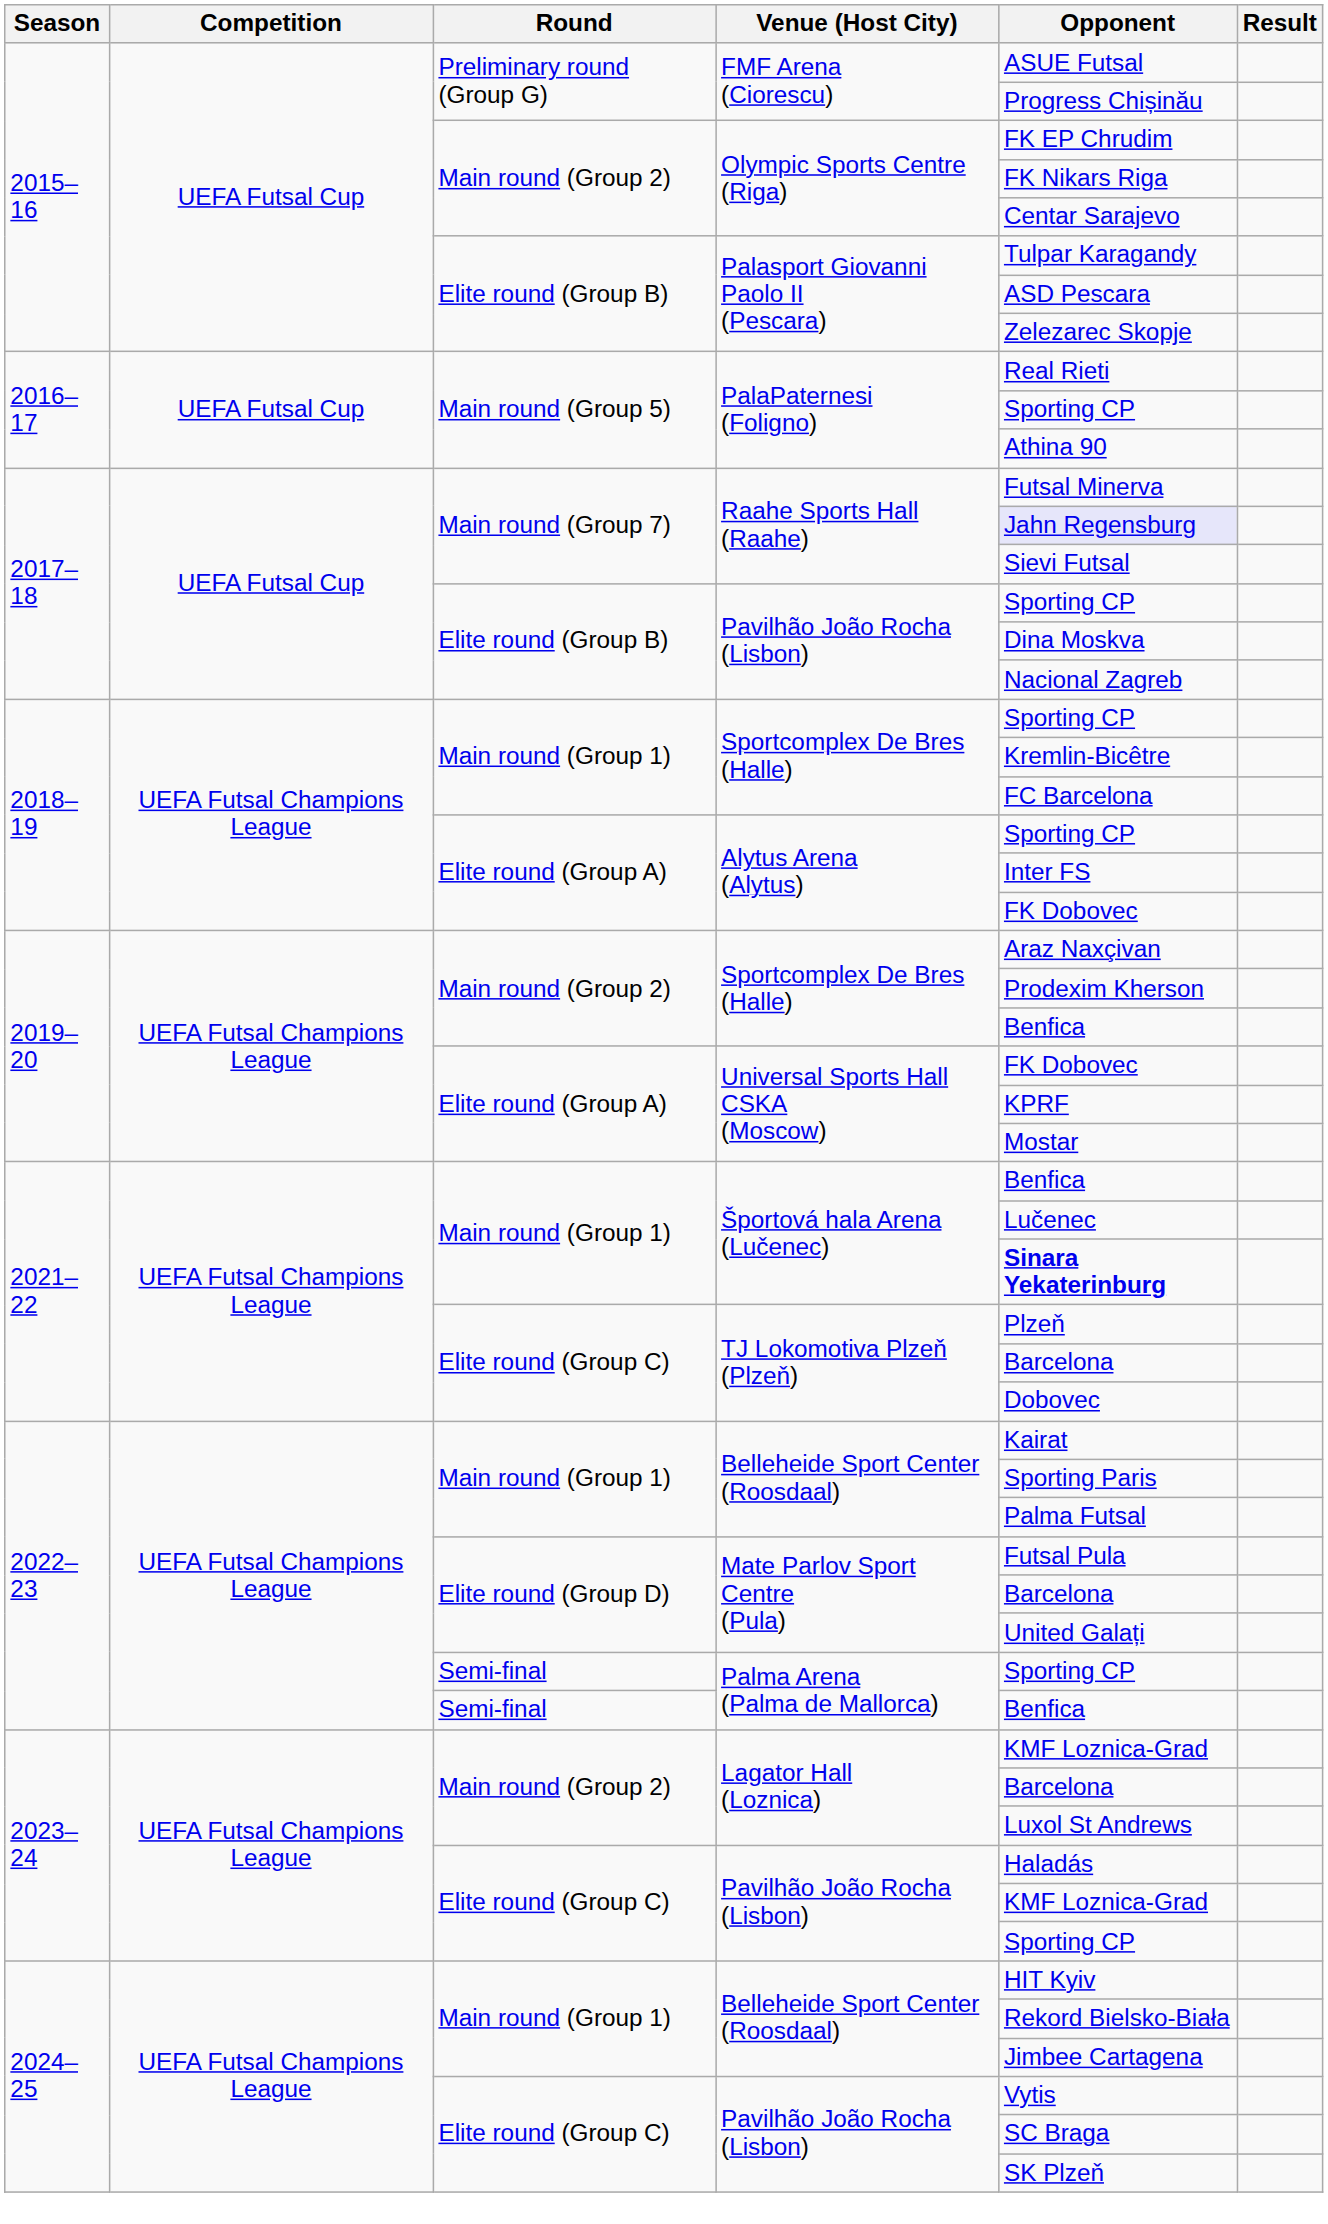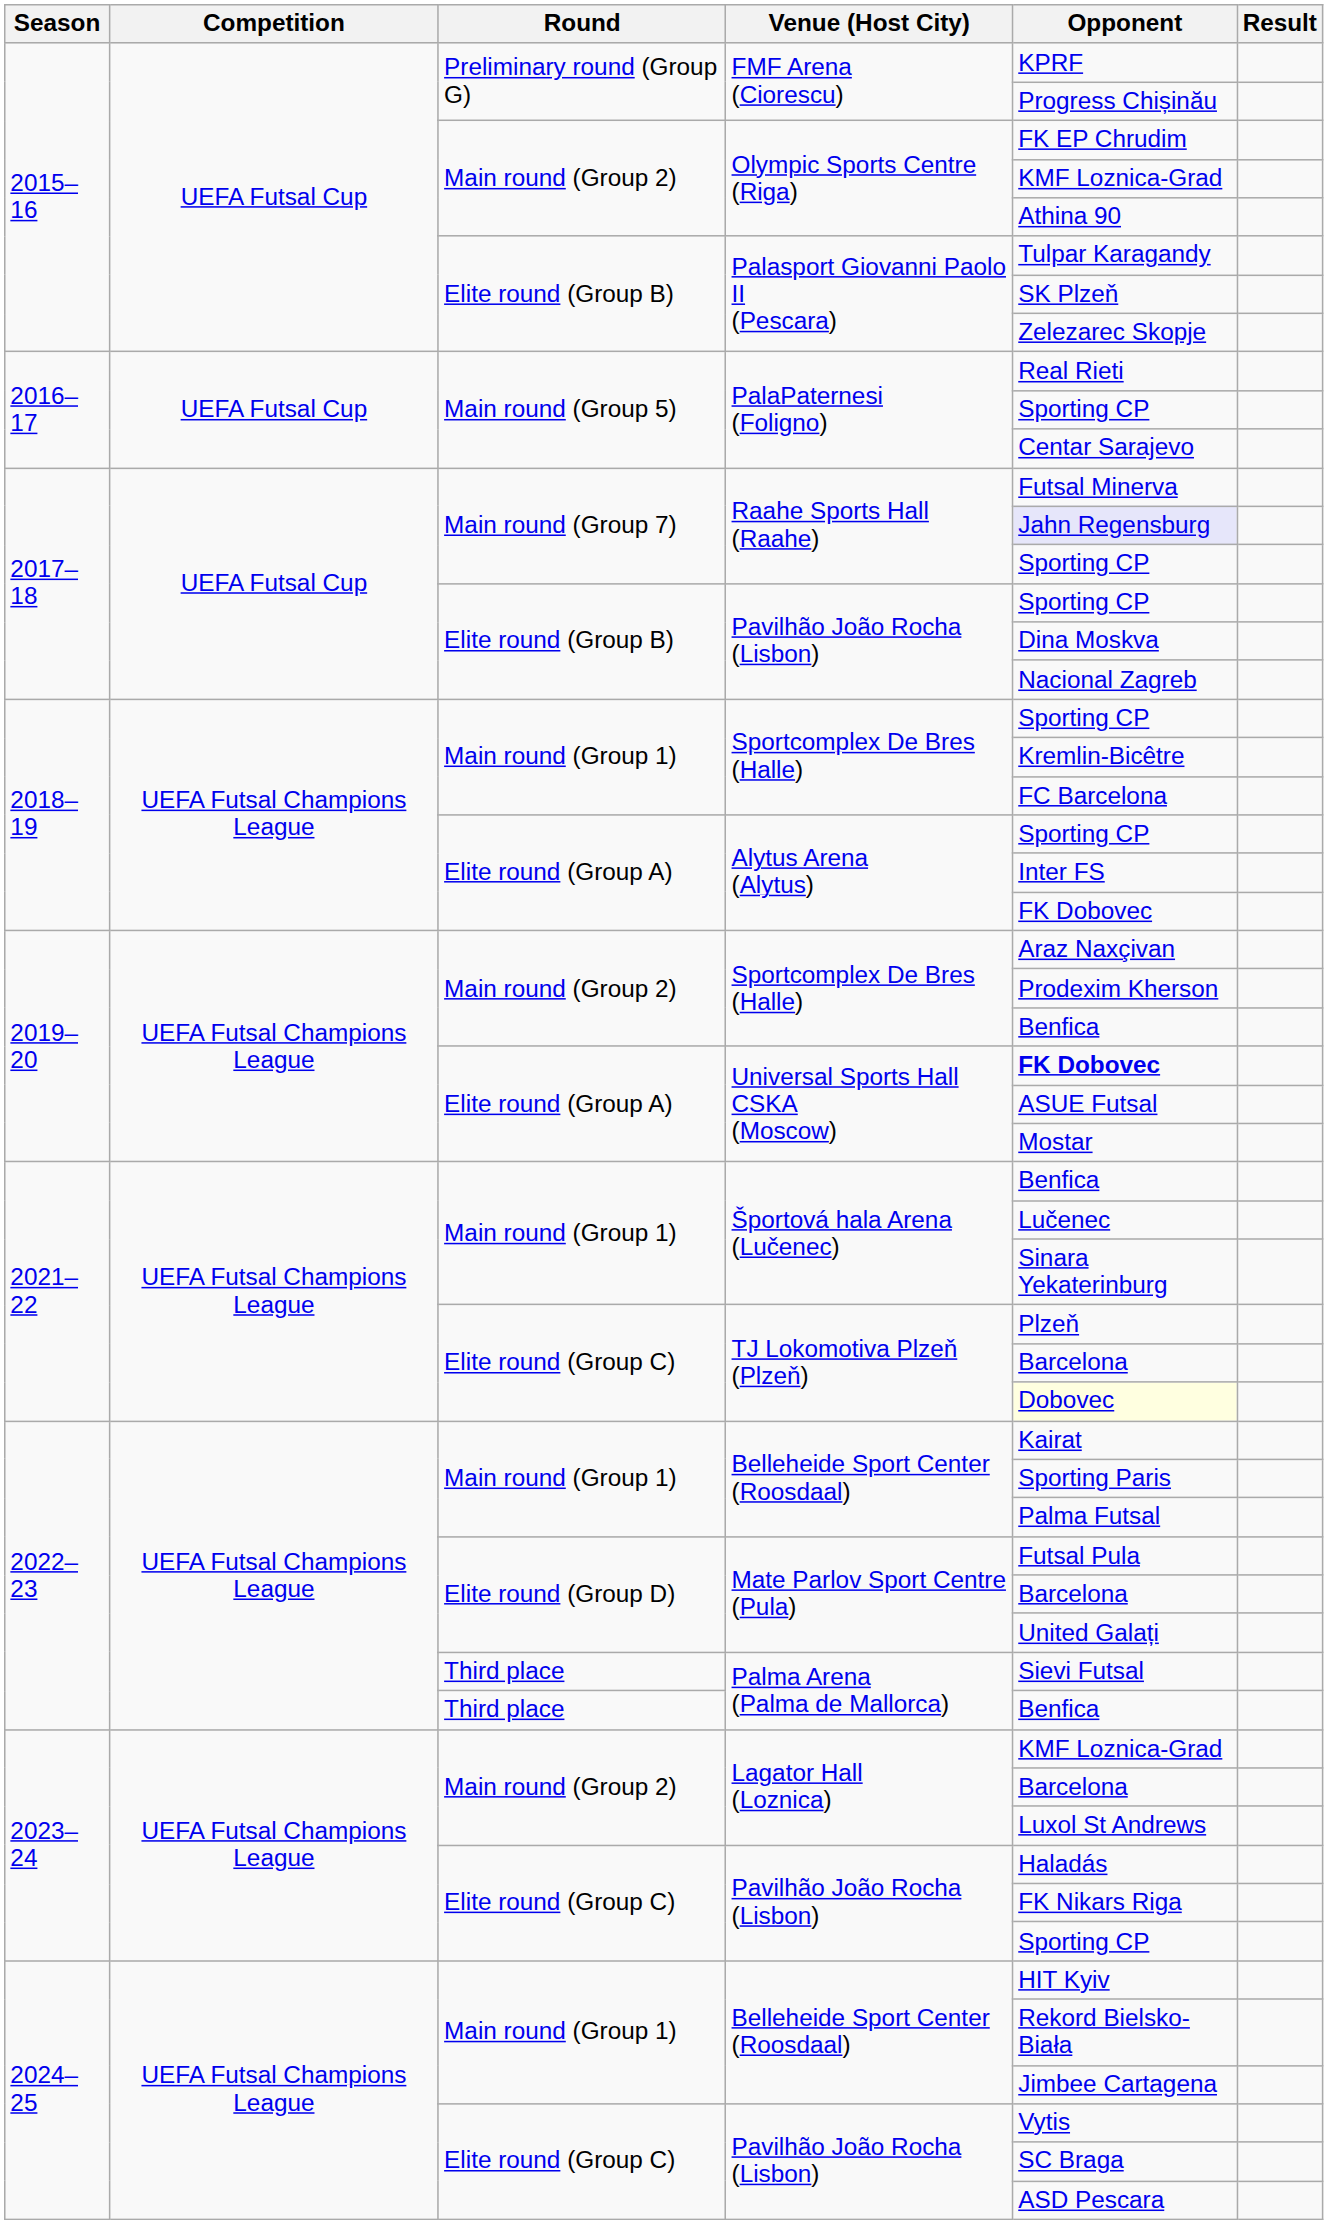row 2 | Opponent: ASUE Futsal -> KPRF
row 5 | Opponent: FK Nikars Riga -> KMF Loznica-Grad
row 6 | Opponent: Centar Sarajevo -> Athina 90
row 8 | Opponent: ASD Pescara -> SK Plzeň
row 12 | Opponent: Athina 90 -> Centar Sarajevo
row 15 | Opponent: Sievi Futsal -> Sporting CP
row 28 | Opponent: normal -> bold
row 29 | Opponent: KPRF -> ASUE Futsal
row 33 | Opponent: bold -> normal
row 36 | Opponent: no background -> lightyellow background
row 43 | Round: Semi-final -> Third place
row 43 | Opponent: Sporting CP -> Sievi Futsal
row 44 | Round: Semi-final -> Third place
row 49 | Opponent: KMF Loznica-Grad -> FK Nikars Riga
row 56 | Opponent: SK Plzeň -> ASD Pescara
